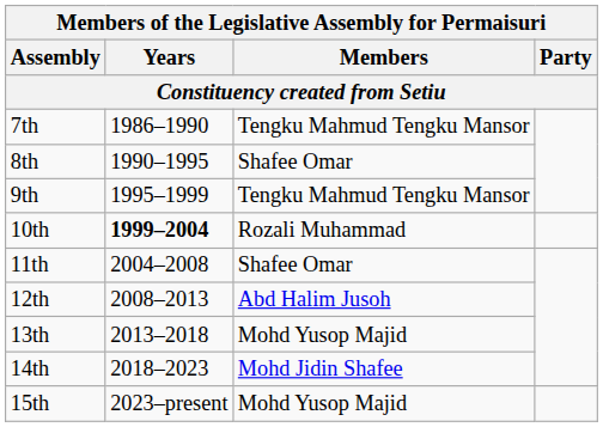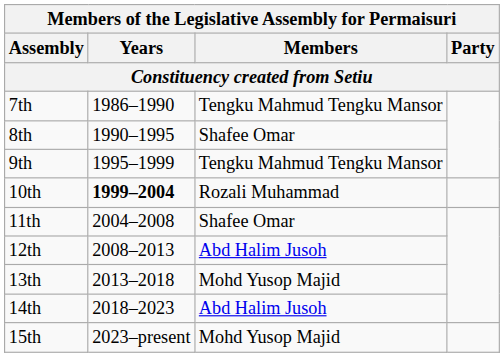14th | Members: Mohd Jidin Shafee -> Abd Halim Jusoh
